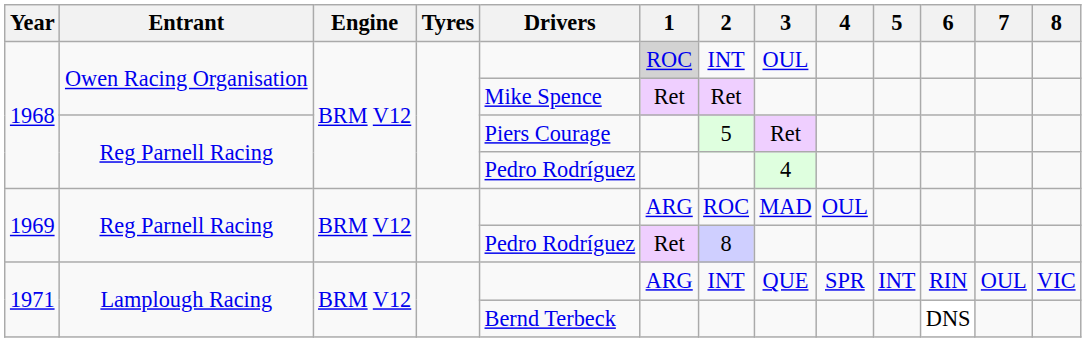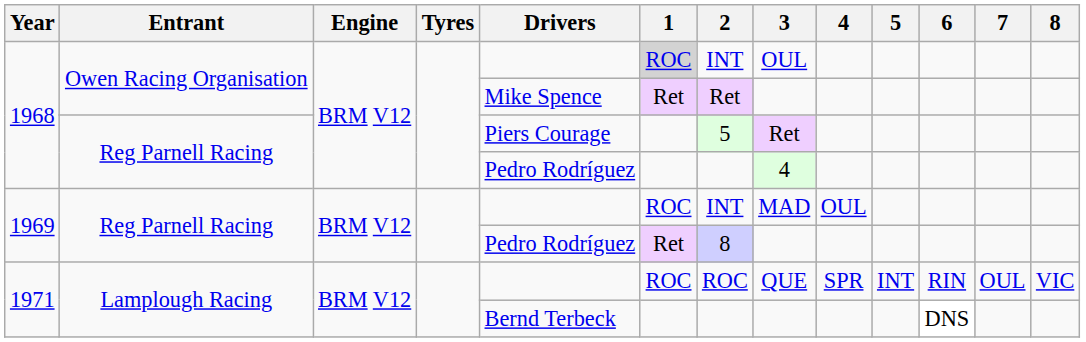row 6 | 1: ARG -> ROC
row 6 | 2: ROC -> INT
row 8 | 1: ARG -> ROC
row 8 | 2: INT -> ROC
